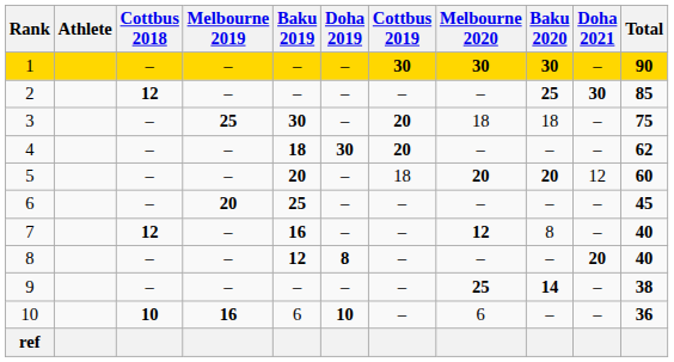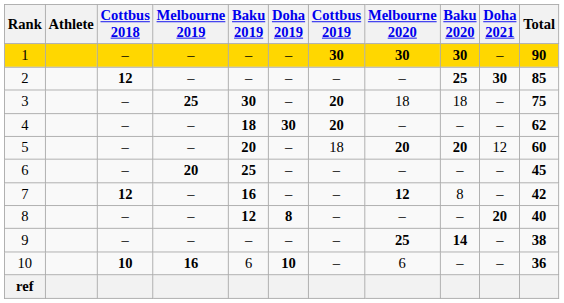7 | Total: 40 -> 42
